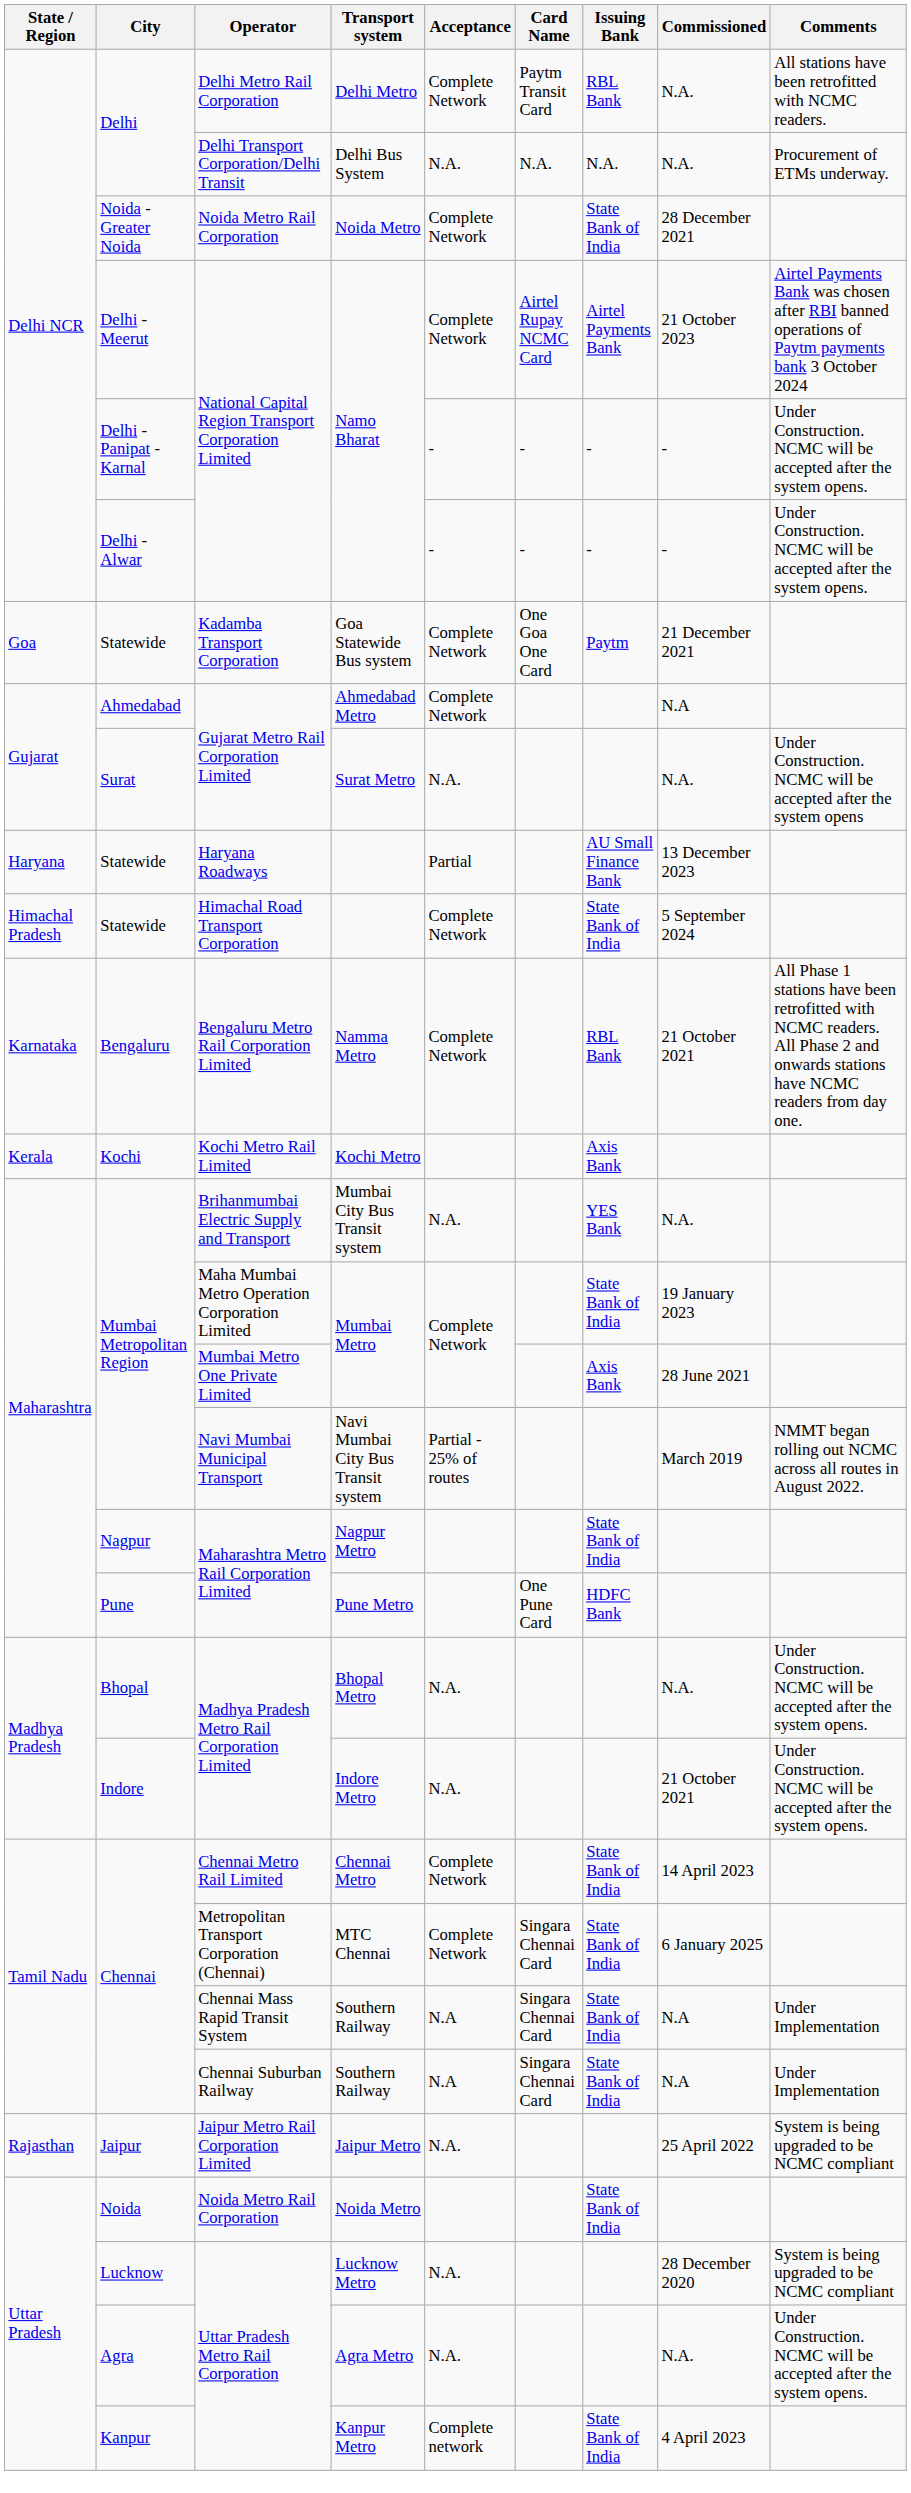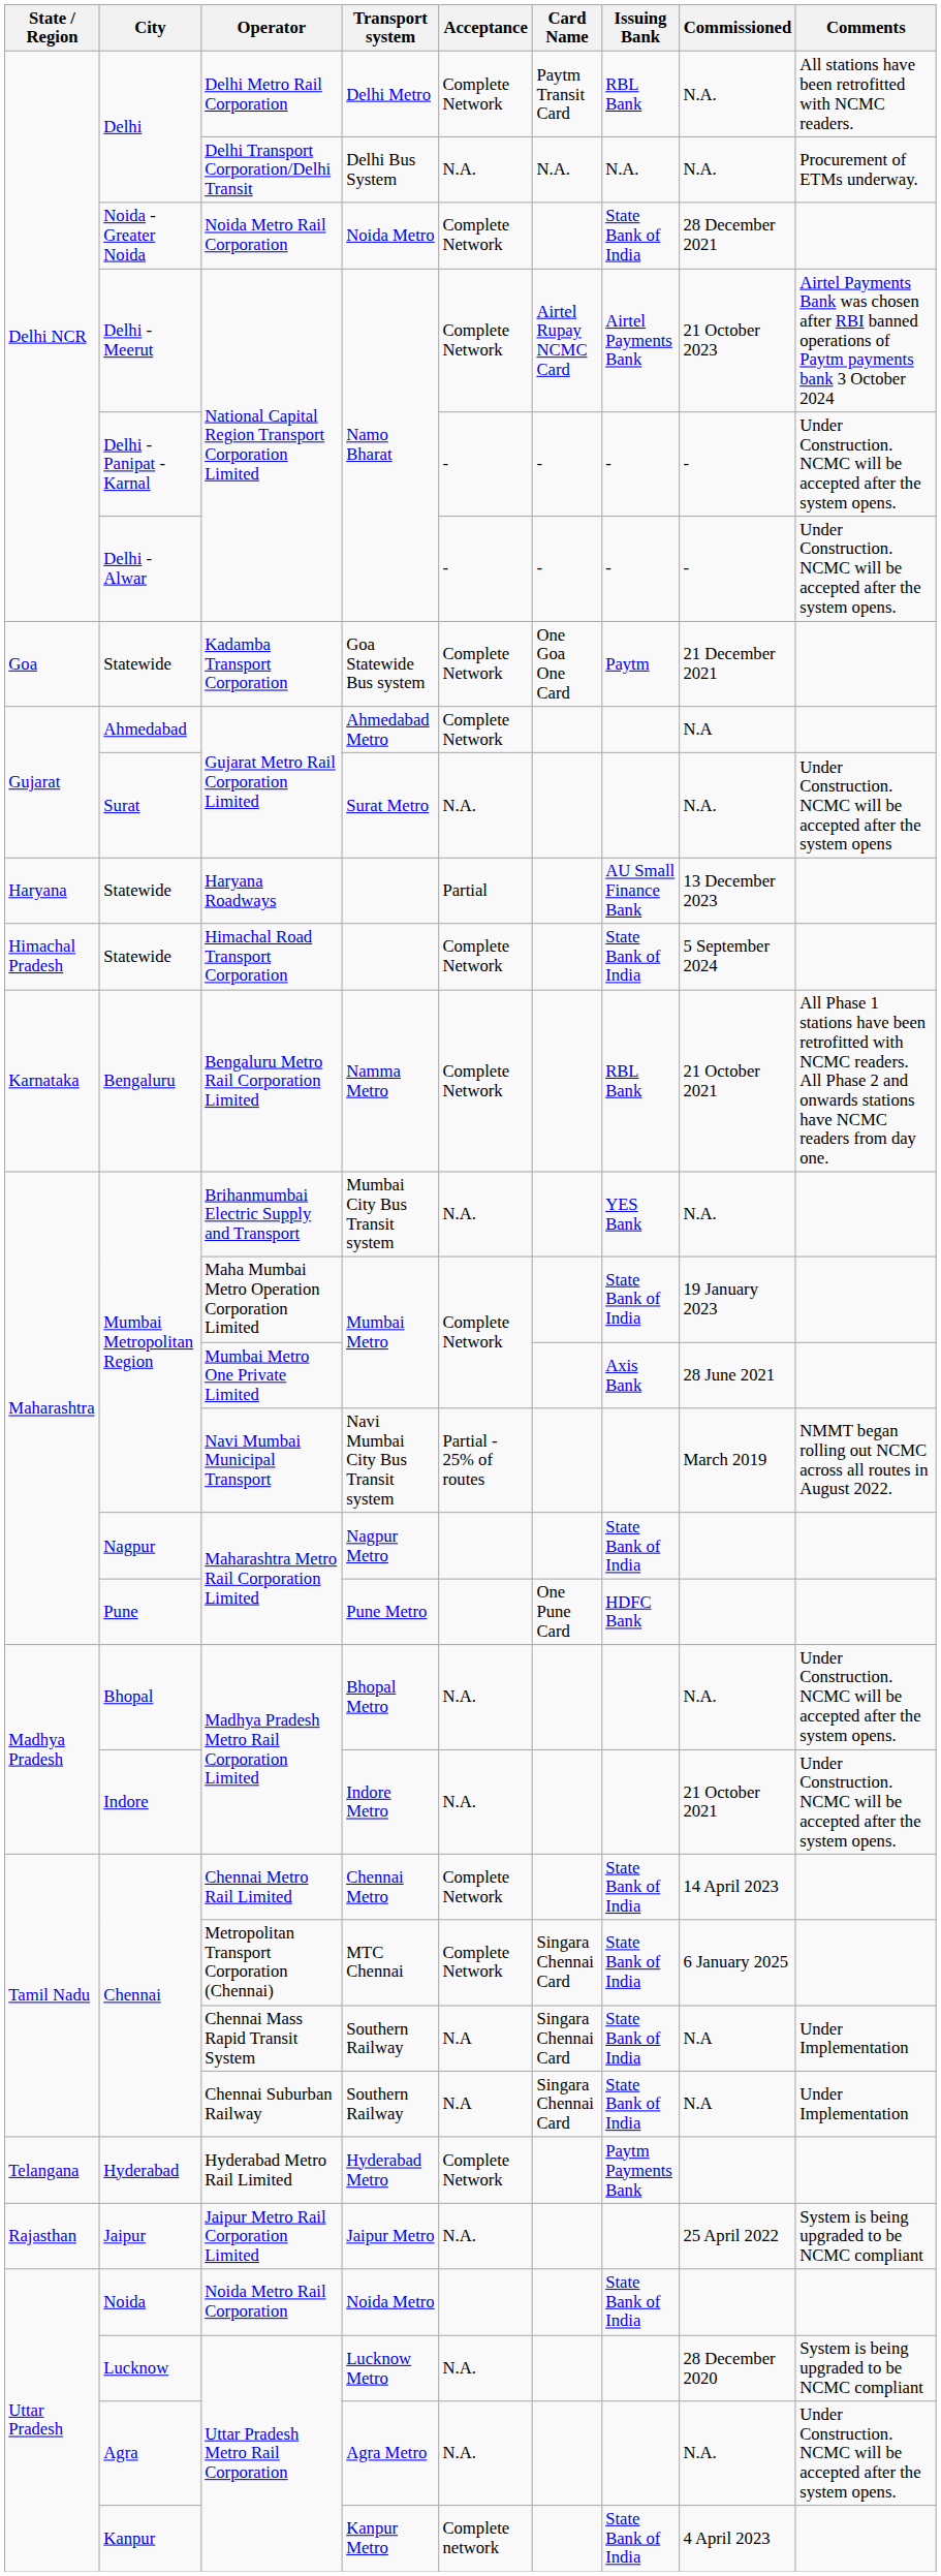- row: Kerala | Kochi | Kochi Metro Rail Limited | Kochi Metro | Axis Bank
+ row: Telangana | Hyderabad | Hyderabad Metro Rail Limited | Hyderabad Metro | Complete Network | Paytm Payments Bank
